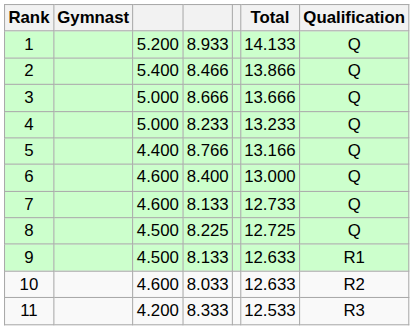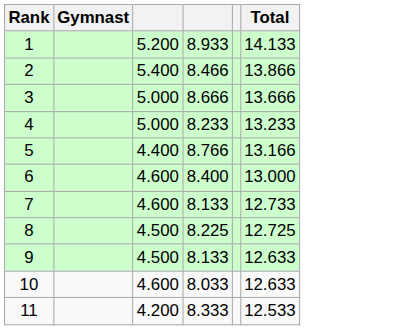- column: Qualification | Q | Q | Q | Q | Q | Q | Q | Q | R1 | R2 | R3
